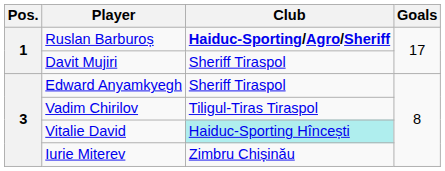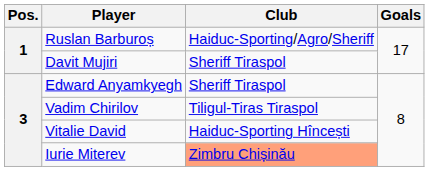Ruslan Barburoș | Club: bold -> normal
Vitalie David | Club: paleturquoise background -> no background
Iurie Miterev | Club: no background -> lightsalmon background
